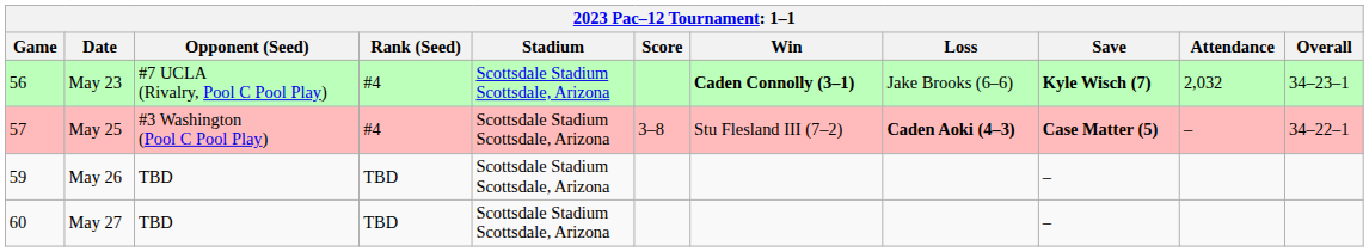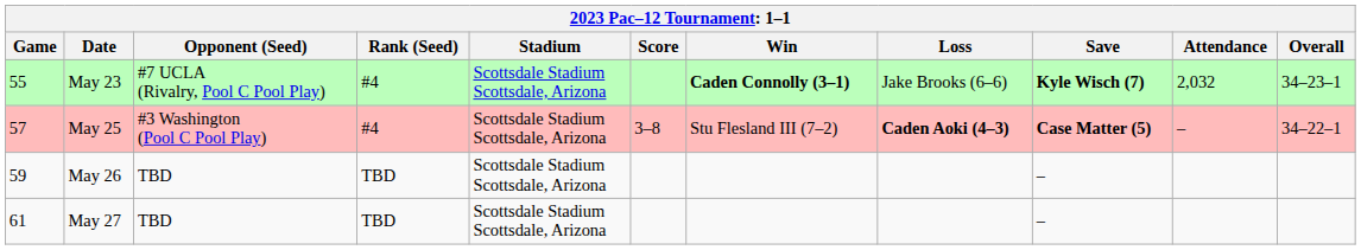May 23 | Game: 56 -> 55
May 27 | Game: 60 -> 61
